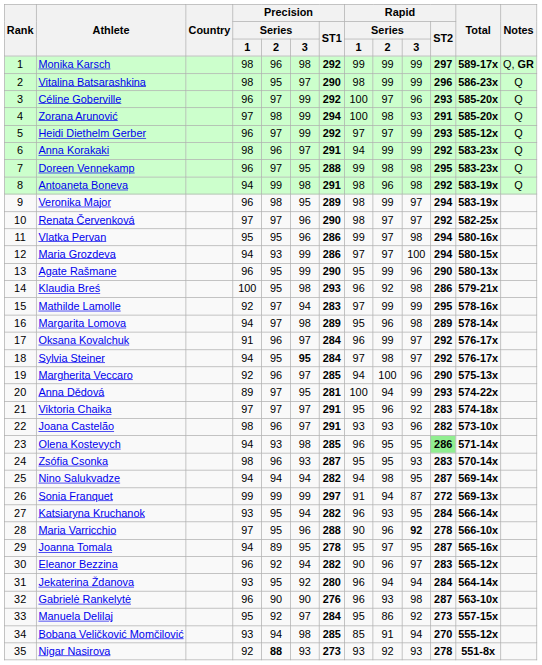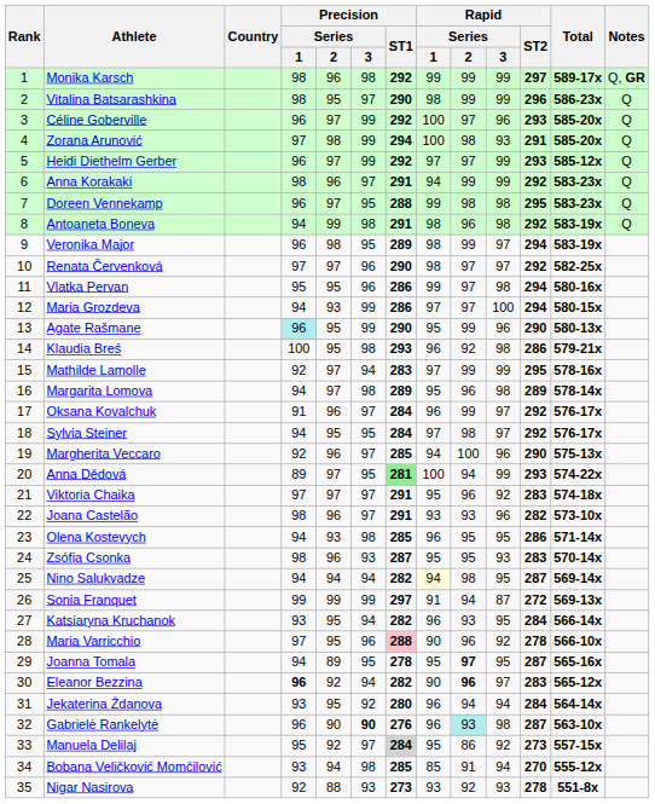Agate Rašmane | Precision / Series / 1: no background -> paleturquoise background
Sylvia Steiner | Precision / Series / 3: bold -> normal
Anna Dědová | Precision / ST1: no background -> lightgreen background
Olena Kostevych | Rapid / ST2: lightgreen background -> no background
Nino Salukvadze | Rapid / Series / 1: no background -> lightyellow background
Maria Varricchio | Precision / ST1: no background -> pink background
Maria Varricchio | Rapid / Series / 3: bold -> normal
Joanna Tomala | Rapid / Series / 2: normal -> bold
Eleanor Bezzina | Precision / Series / 1: normal -> bold
Eleanor Bezzina | Rapid / Series / 2: normal -> bold
Gabrielė Rankelytė | Precision / Series / 3: normal -> bold
Gabrielė Rankelytė | Rapid / Series / 2: no background -> paleturquoise background
Manuela Delilaj | Precision / ST1: no background -> lightgrey background
Nigar Nasirova | Precision / Series / 2: bold -> normal
